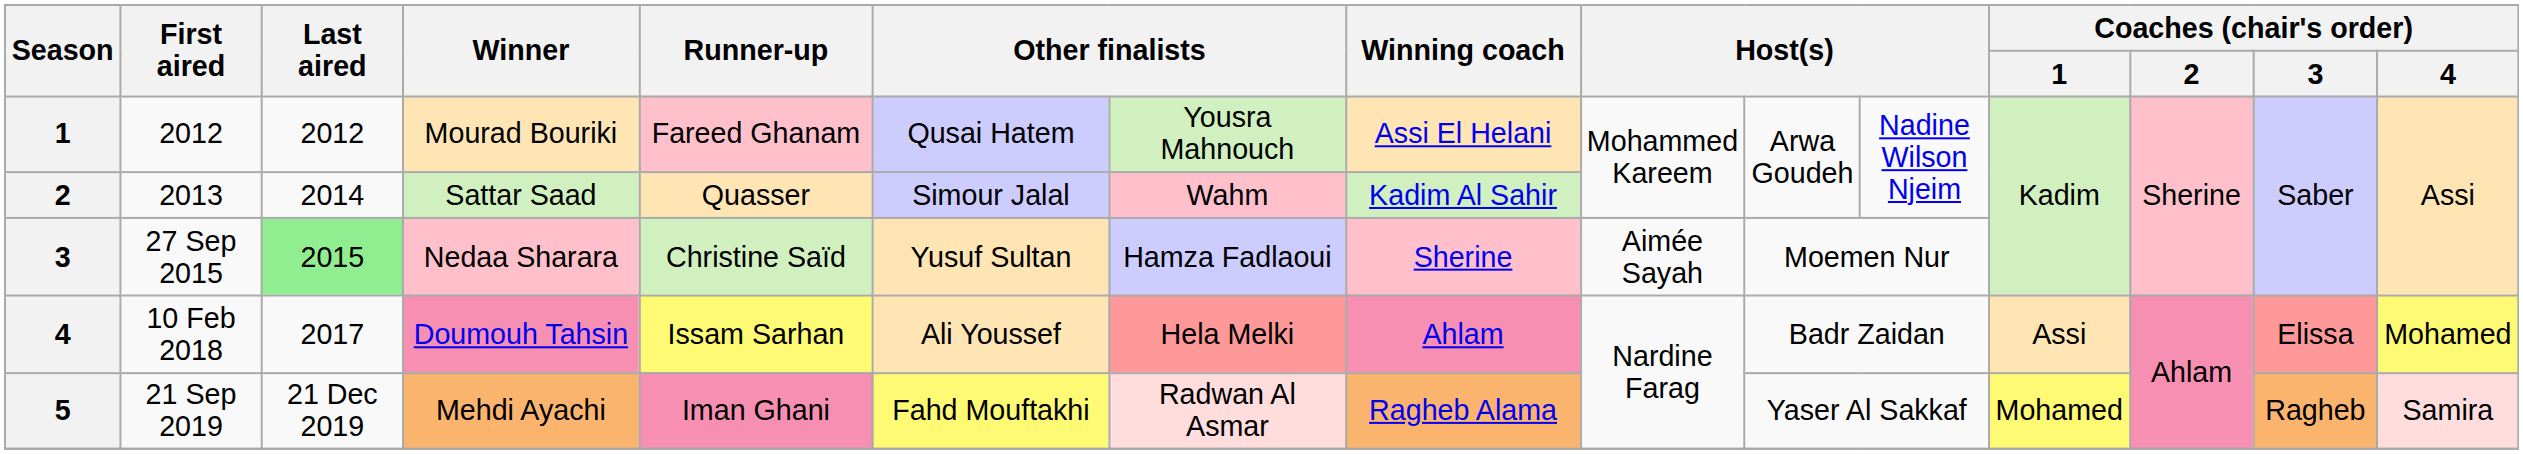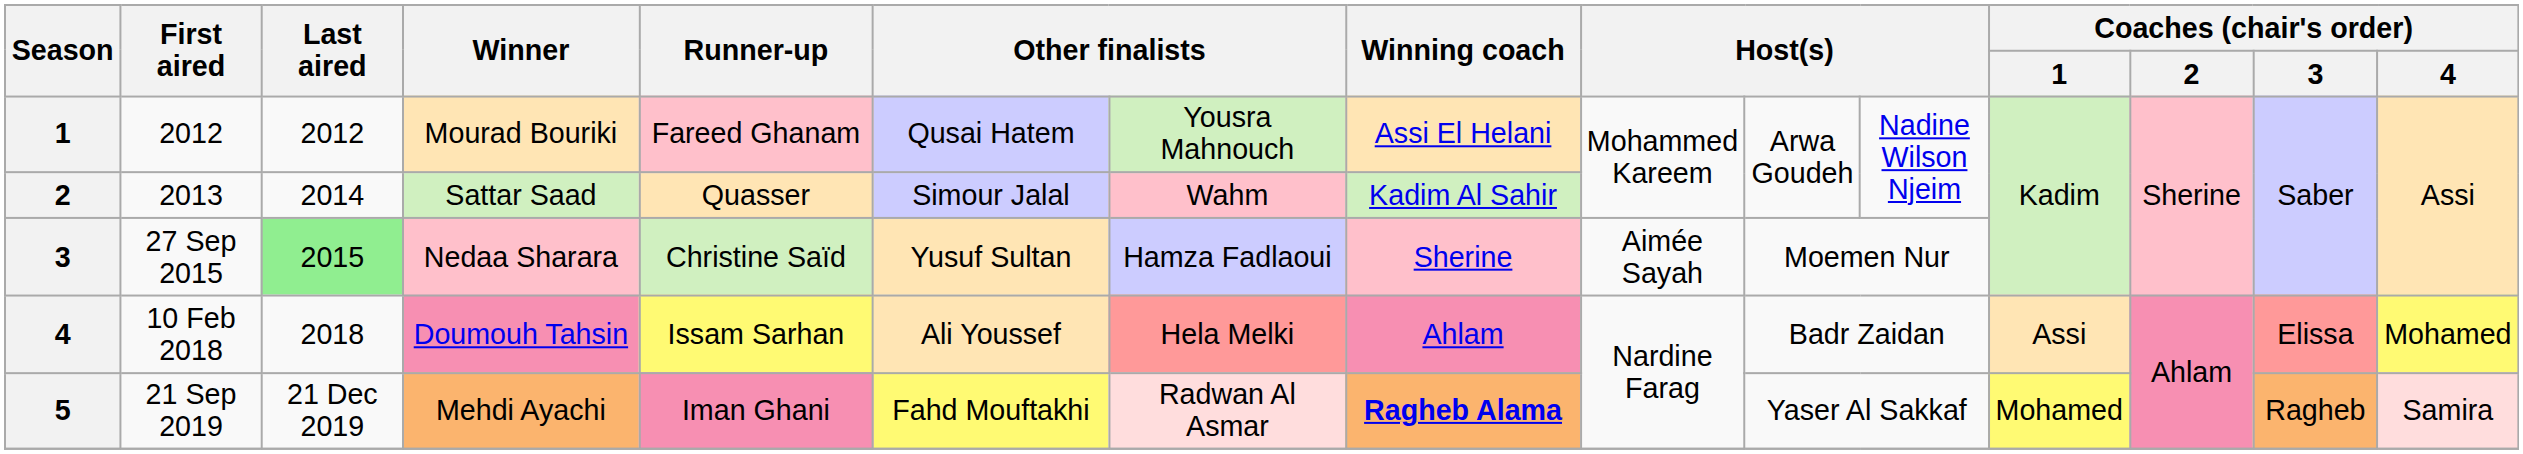10 Feb 2018 | Last aired: 2017 -> 2018
21 Sep 2019 | Winning coach: normal -> bold
